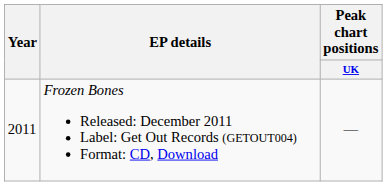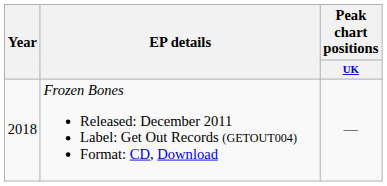row 3 | Year: 2011 -> 2018
